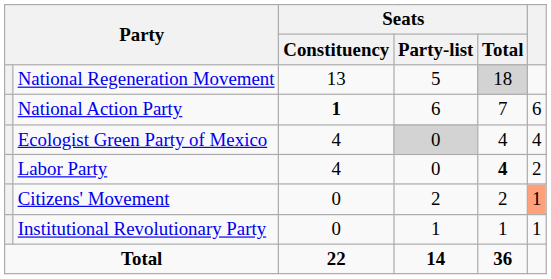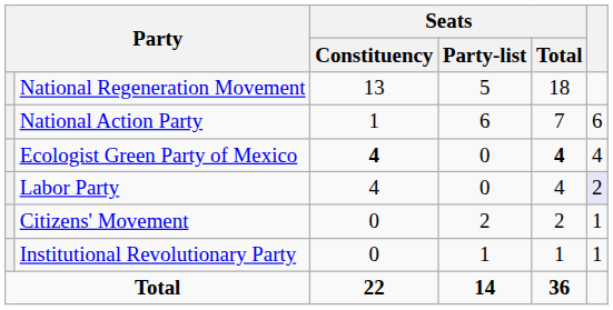National Regeneration Movement | Seats / Total: lightgrey background -> no background
National Action Party | Seats / Constituency: bold -> normal
Ecologist Green Party of Mexico | Seats / Constituency: normal -> bold
Ecologist Green Party of Mexico | Seats / Party-list: lightgrey background -> no background
Ecologist Green Party of Mexico | Seats / Total: normal -> bold
Labor Party | Seats / Total: bold -> normal
Labor Party | column 6: no background -> lavender background
Citizens' Movement | column 6: lightsalmon background -> no background
